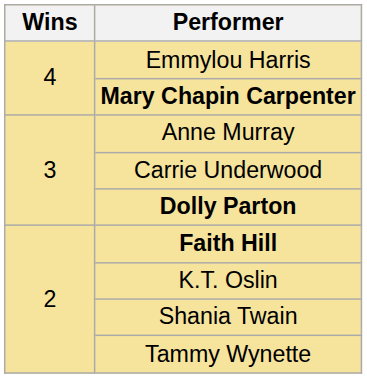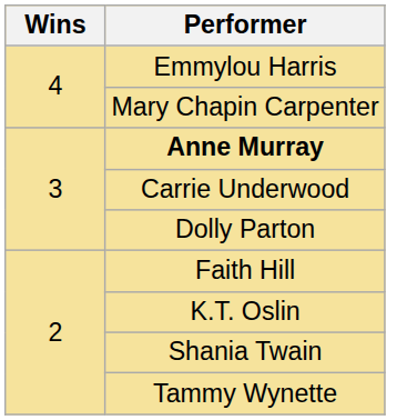Mary Chapin Carpenter | Performer: bold -> normal
Anne Murray | Performer: normal -> bold
Dolly Parton | Performer: bold -> normal
Faith Hill | Performer: bold -> normal
